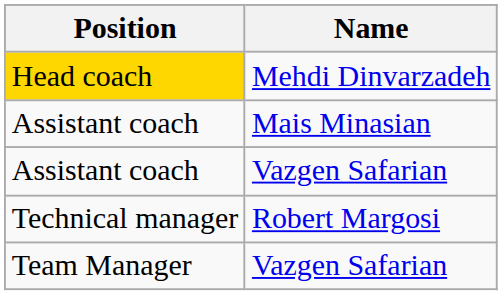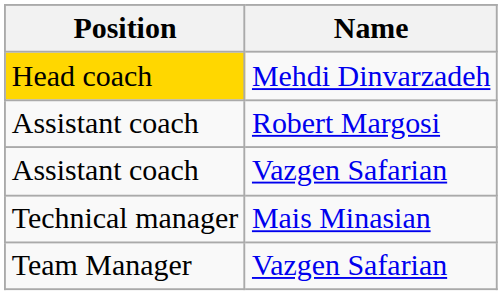row 3 | Name: Mais Minasian -> Robert Margosi
row 5 | Name: Robert Margosi -> Mais Minasian
